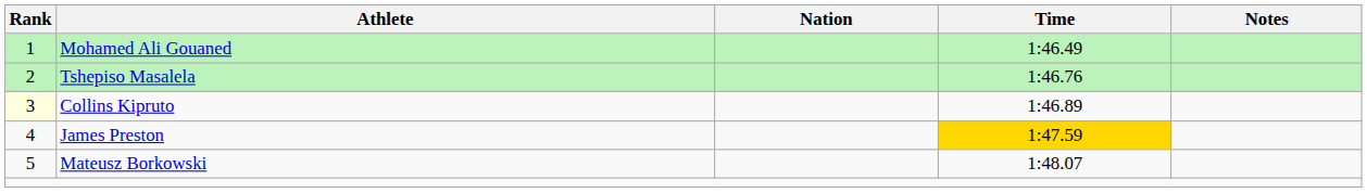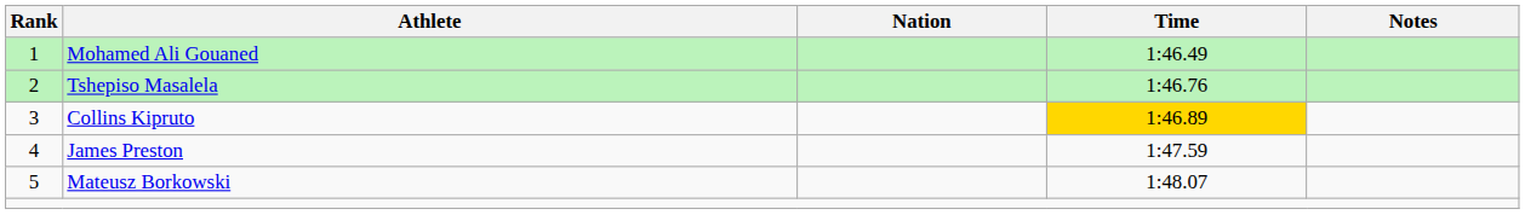Collins Kipruto | Rank: lightyellow background -> no background
Collins Kipruto | Time: no background -> gold background
James Preston | Time: gold background -> no background
